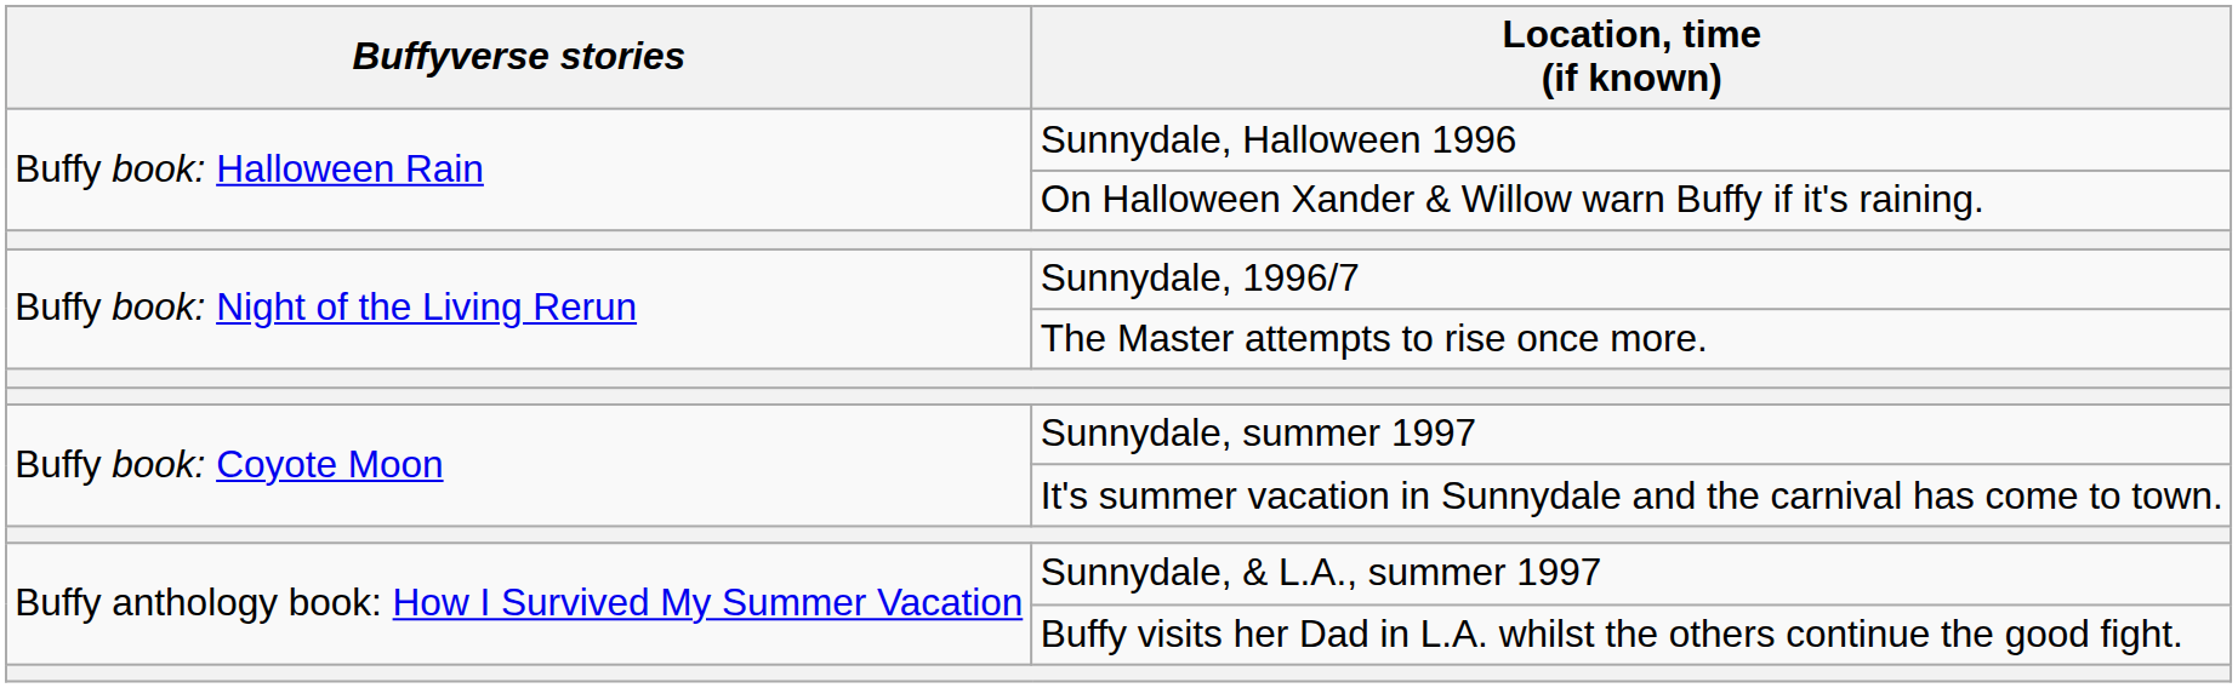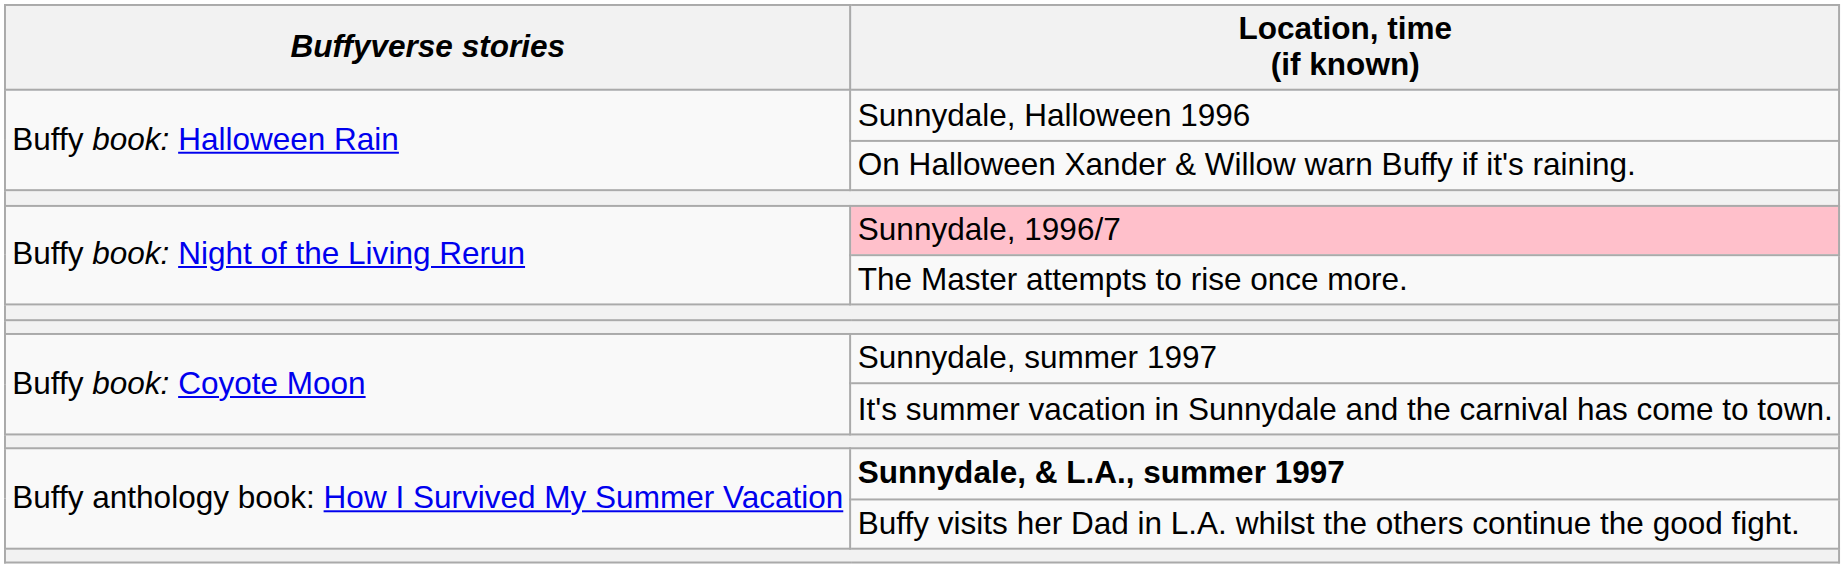Sunnydale, 1996/7 | Location, time (if known): no background -> pink background
Sunnydale, & L.A., summer 1997 | Location, time (if known): normal -> bold
